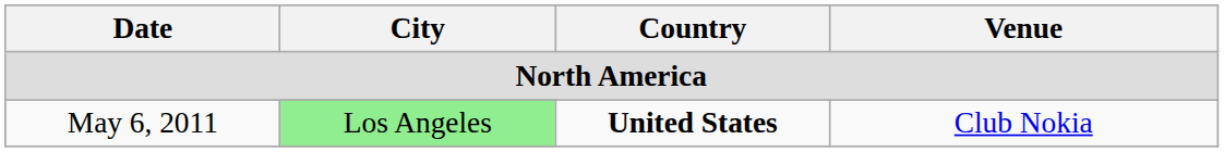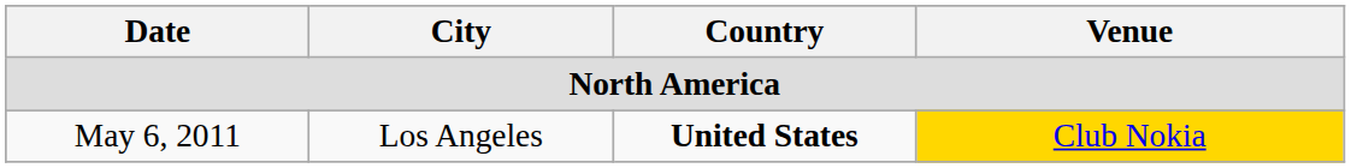May 6, 2011 | City: lightgreen background -> no background
May 6, 2011 | Venue: no background -> gold background
